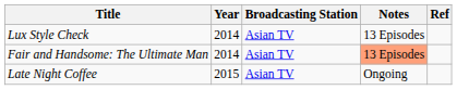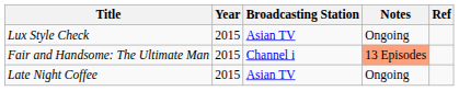Lux Style Check | Year: 2014 -> 2015
Lux Style Check | Notes: 13 Episodes -> Ongoing
Fair and Handsome: The Ultimate Man | Year: 2014 -> 2015
Fair and Handsome: The Ultimate Man | Broadcasting Station: Asian TV -> Channel i
